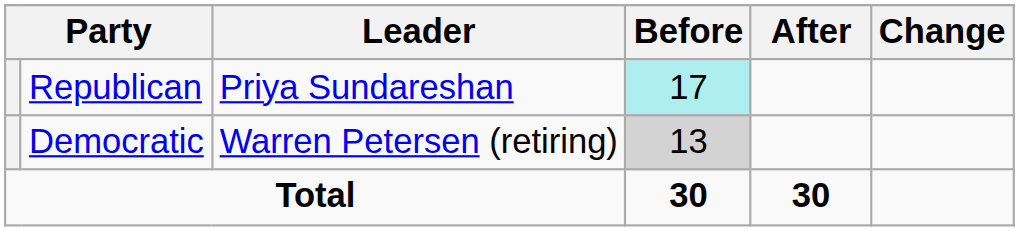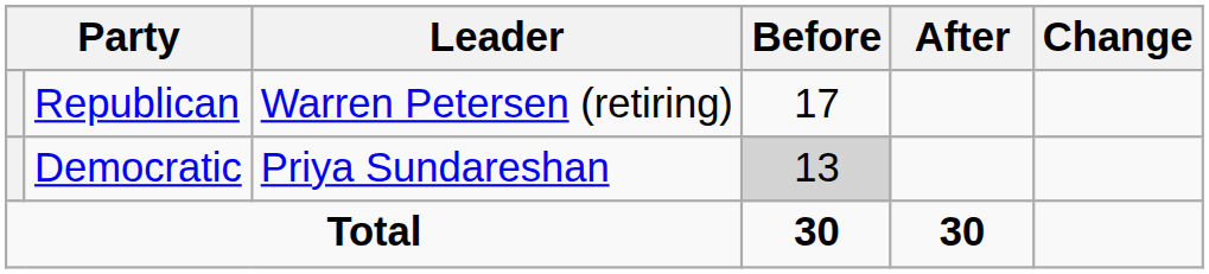Republican | Leader: Priya Sundareshan -> Warren Petersen (retiring)
Republican | Before: paleturquoise background -> no background
Democratic | Leader: Warren Petersen (retiring) -> Priya Sundareshan
